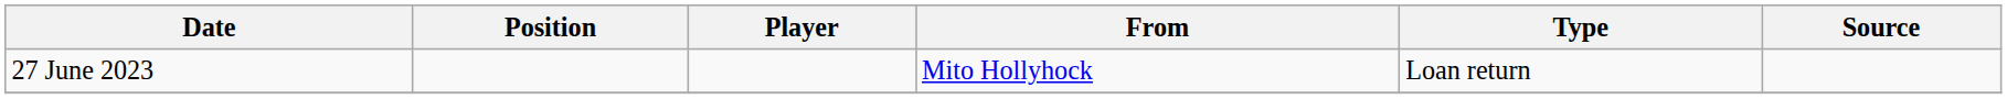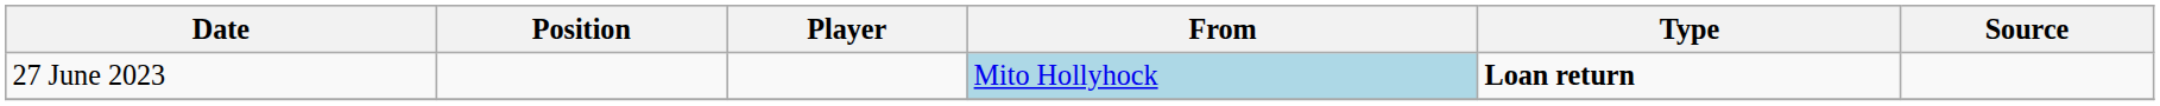27 June 2023 | From: no background -> lightblue background
27 June 2023 | Type: normal -> bold
